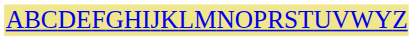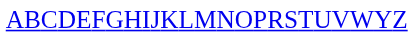row 1 | column 1: khaki background -> no background
